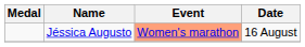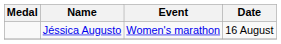Jéssica Augusto | Event: lightsalmon background -> no background
